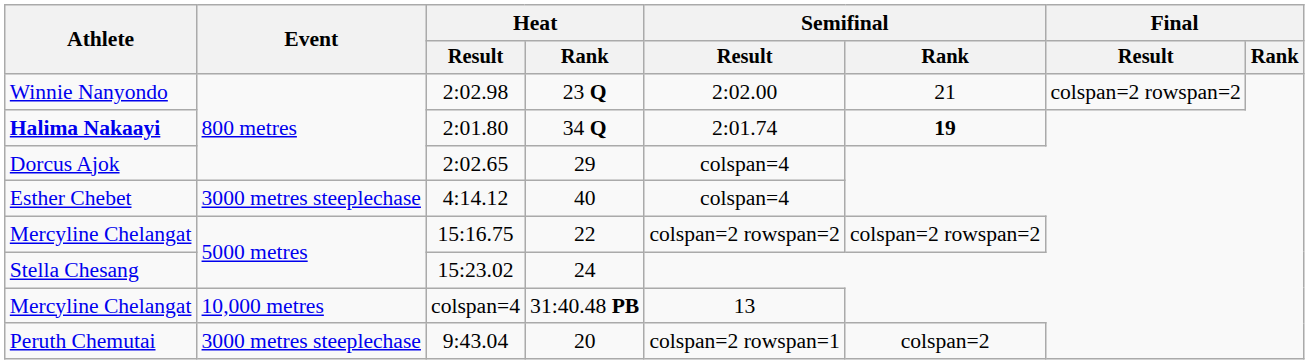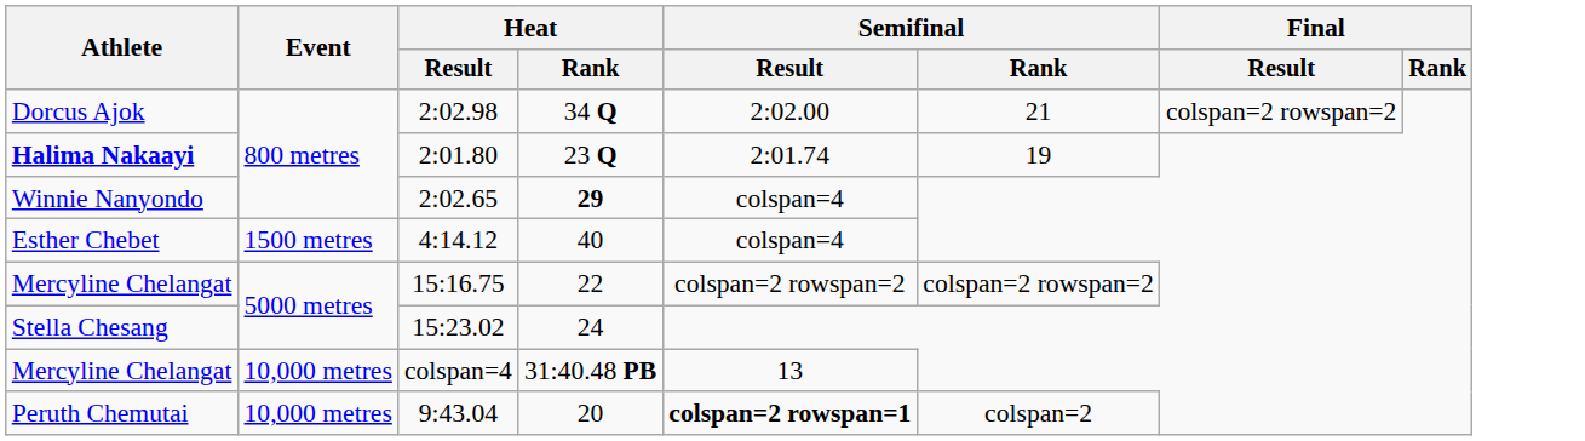2:02.98 | Athlete: Winnie Nanyondo -> Dorcus Ajok
2:02.98 | Heat / Rank: 23 Q -> 34 Q
2:01.80 | Heat / Rank: 34 Q -> 23 Q
2:01.80 | Semifinal / Rank: bold -> normal
2:02.65 | Athlete: Dorcus Ajok -> Winnie Nanyondo
2:02.65 | Heat / Rank: normal -> bold
4:14.12 | Event: 3000 metres steeplechase -> 1500 metres
9:43.04 | Event: 3000 metres steeplechase -> 10,000 metres
9:43.04 | Semifinal / Result: normal -> bold
